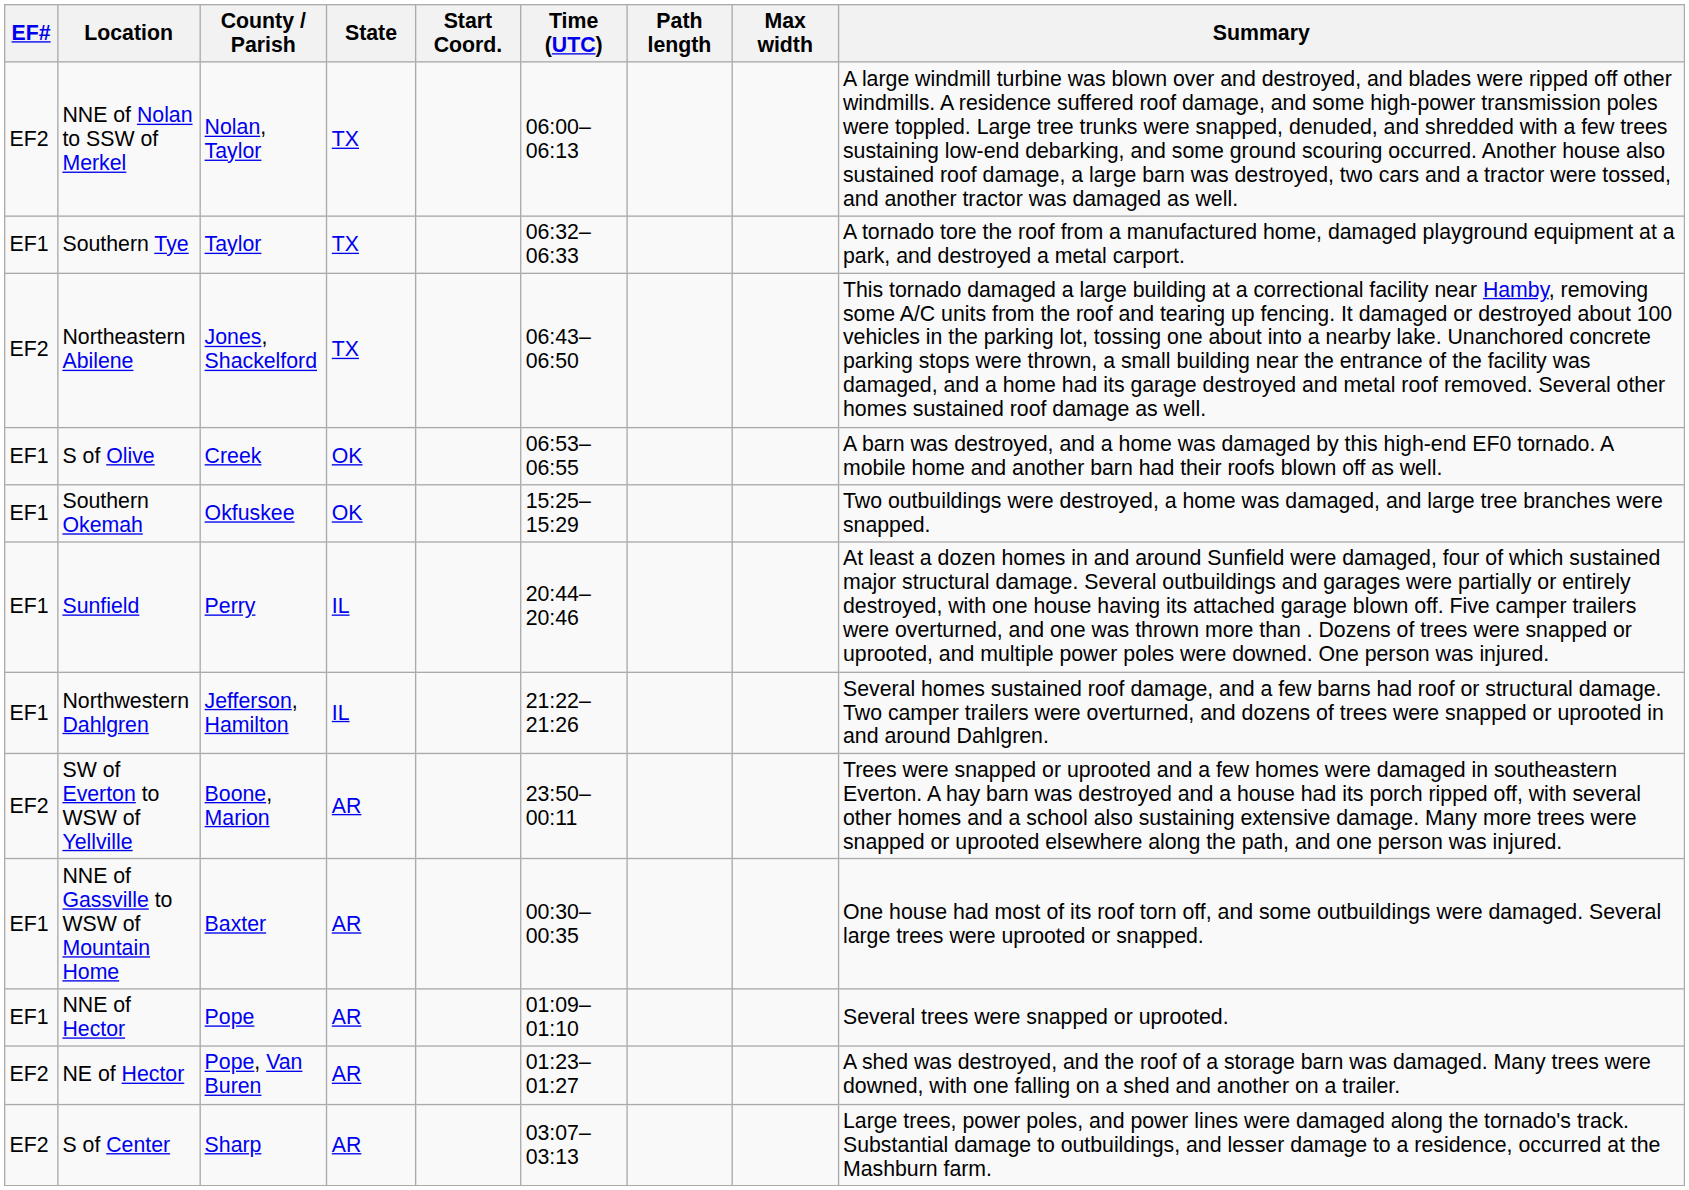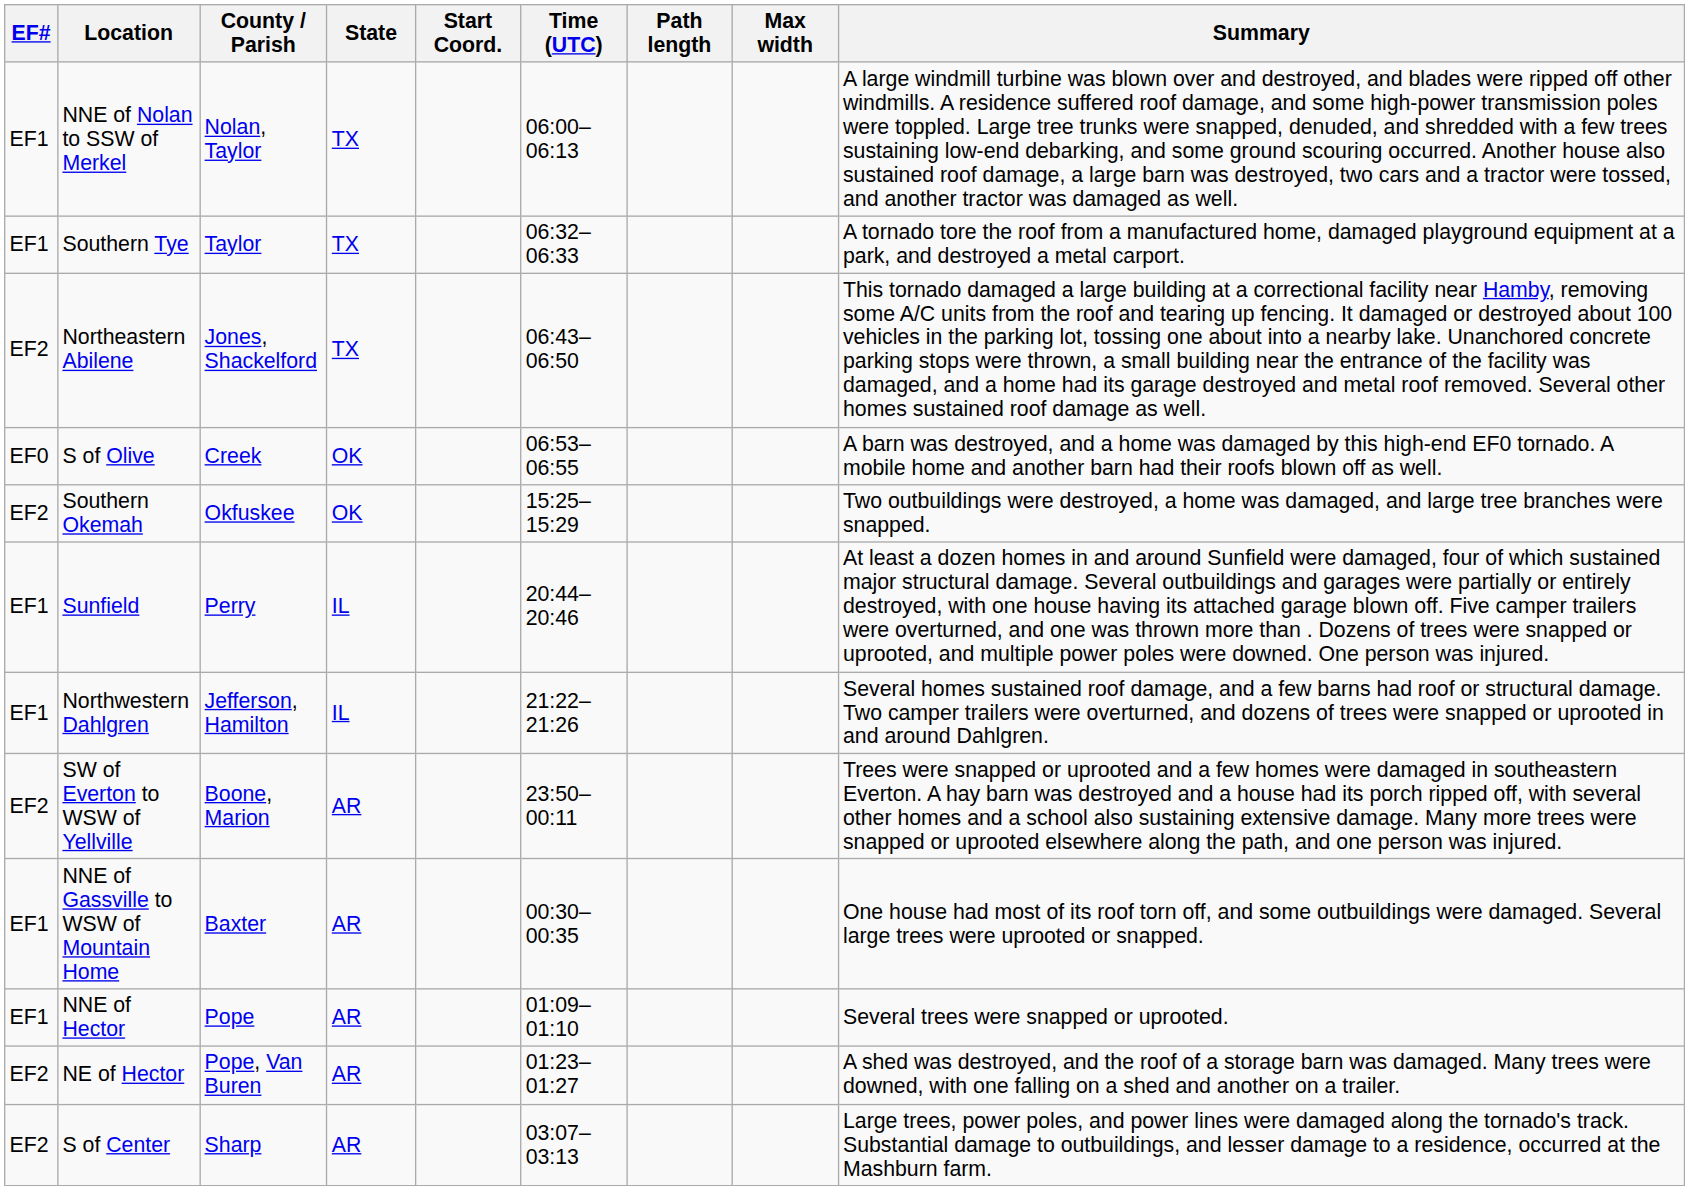NNE of Nolan to SSW of Merkel | EF#: EF2 -> EF1
S of Olive | EF#: EF1 -> EF0
Southern Okemah | EF#: EF1 -> EF2
